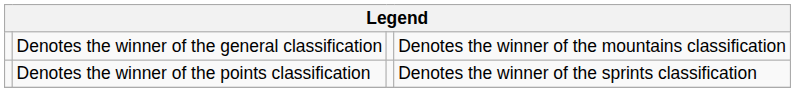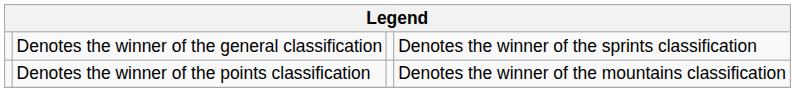Denotes the winner of the general classification | column 4: Denotes the winner of the mountains classification -> Denotes the winner of the sprints classification
Denotes the winner of the points classification | column 4: Denotes the winner of the sprints classification -> Denotes the winner of the mountains classification
